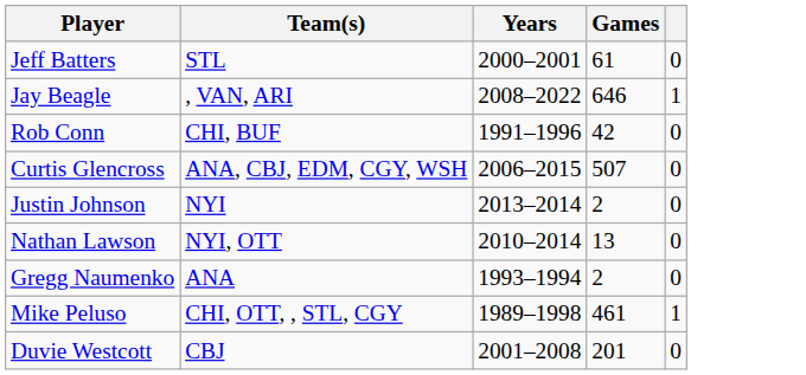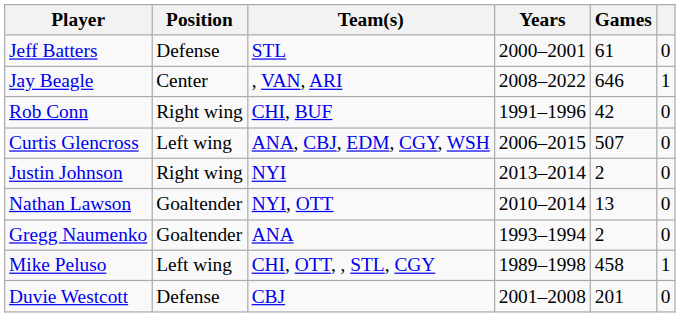+ column: Position | Defense | Center | Right wing | Left wing | Right wing | Goaltender | Goaltender | Left wing | Defense
Mike Peluso | Games: 461 -> 458
